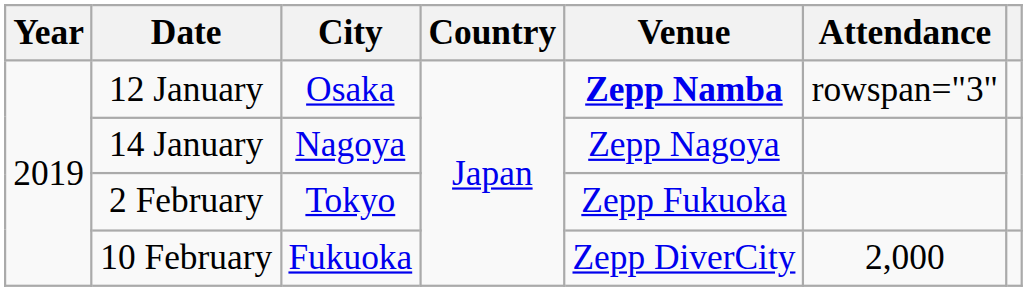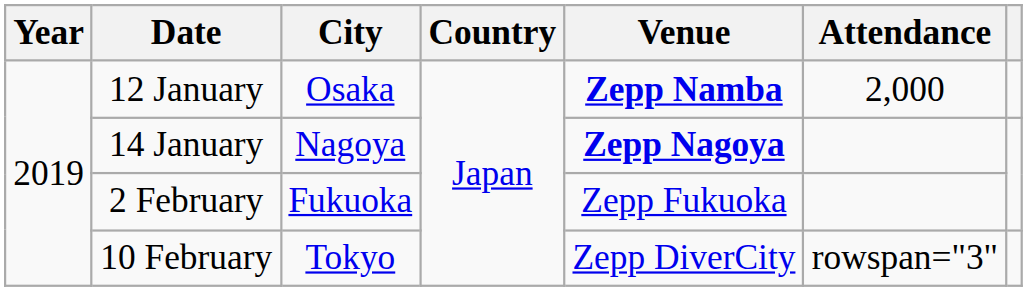12 January | Attendance: rowspan="3" -> 2,000
14 January | Venue: normal -> bold
2 February | City: Tokyo -> Fukuoka
10 February | City: Fukuoka -> Tokyo
10 February | Attendance: 2,000 -> rowspan="3"
